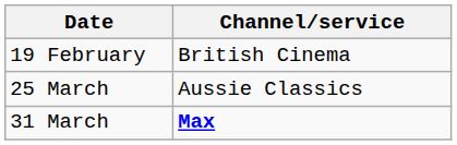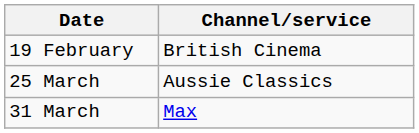31 March | Channel/service: bold -> normal
